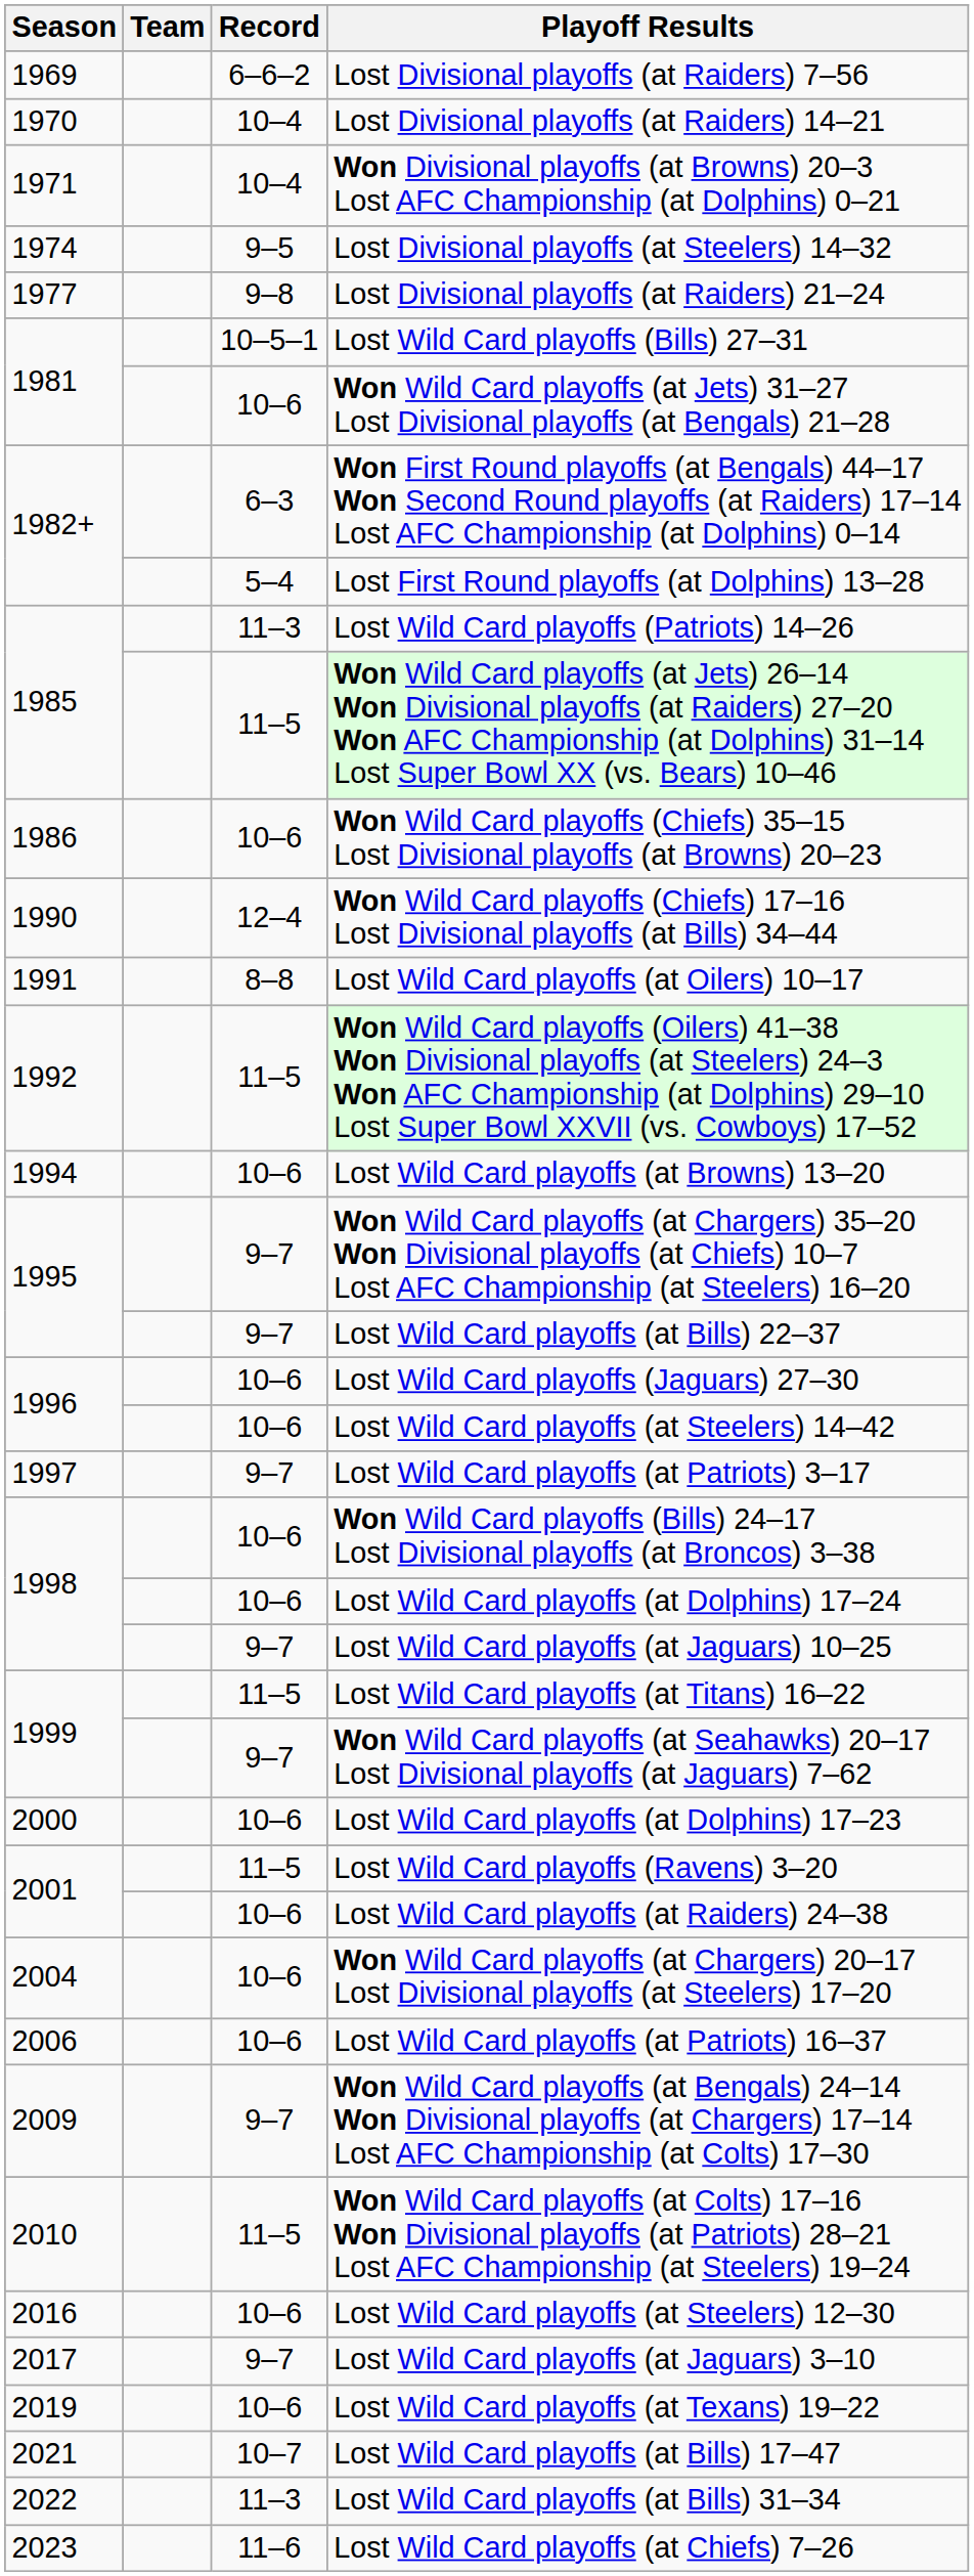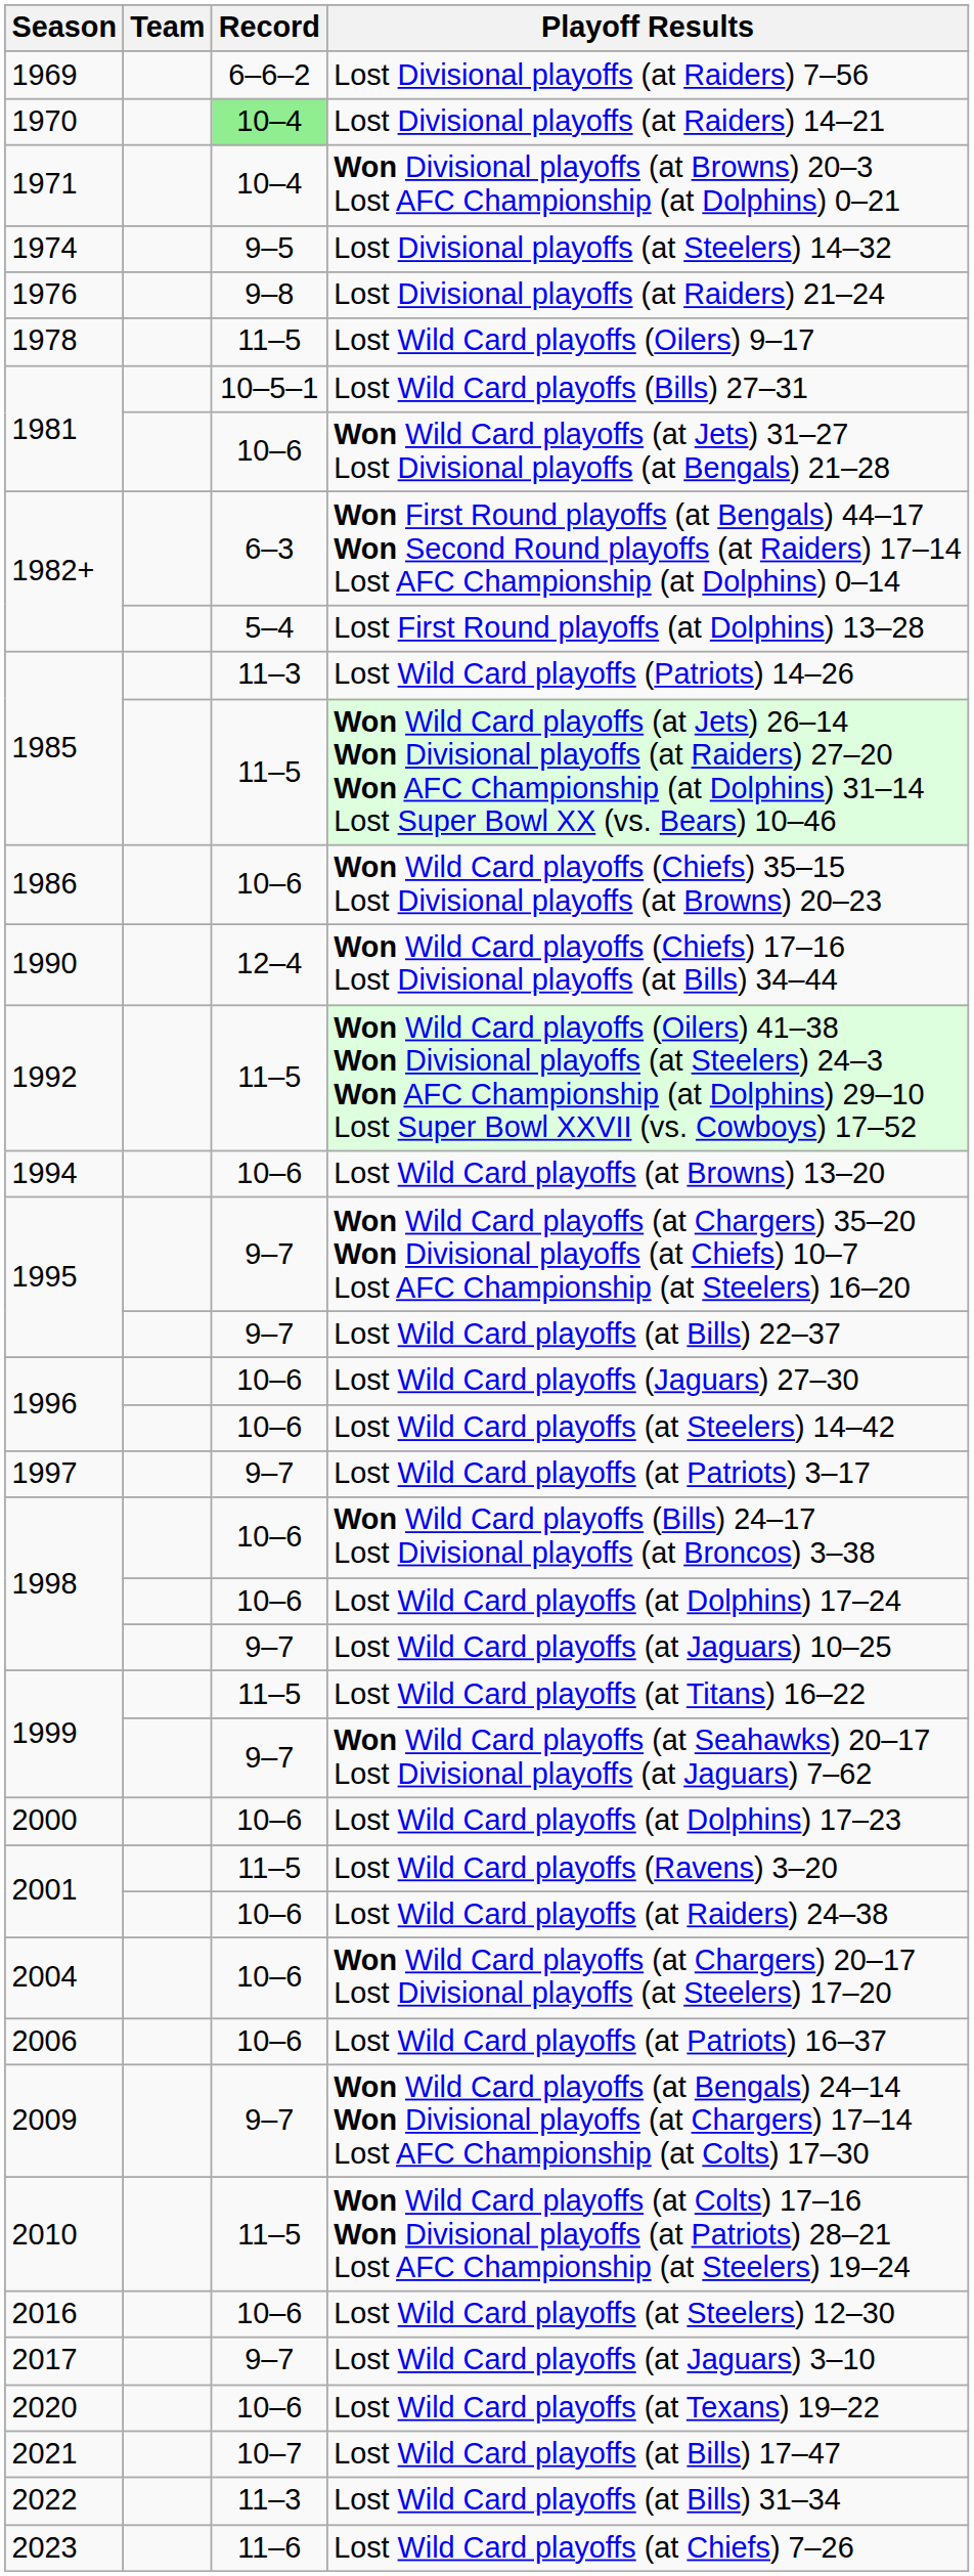Lost Divisional playoffs (at Raiders) 14–21 | Record: no background -> lightgreen background
Lost Divisional playoffs (at Raiders) 21–24 | Season: 1977 -> 1976
+ row: 1978 | 11–5 | Lost Wild Card playoffs (Oilers) 9–17
- row: 1991 | 8–8 | Lost Wild Card playoffs (at Oilers) 10–17
Lost Wild Card playoffs (at Texans) 19–22 | Season: 2019 -> 2020
